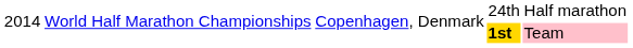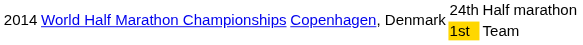row 2 | column 4: bold -> normal
row 2 | column 5: pink background -> no background
